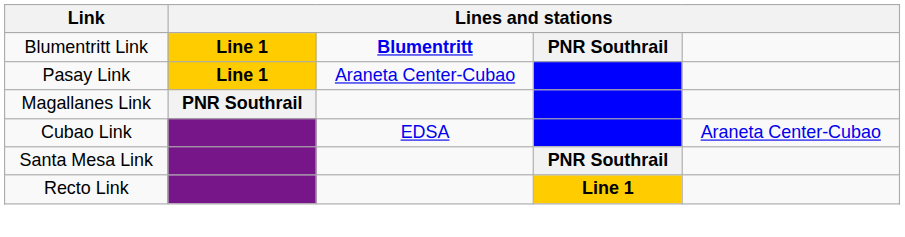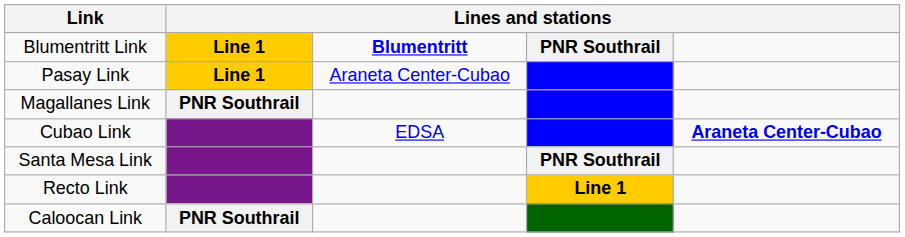Cubao Link | column 5: normal -> bold
+ row: Caloocan Link | PNR Southrail
